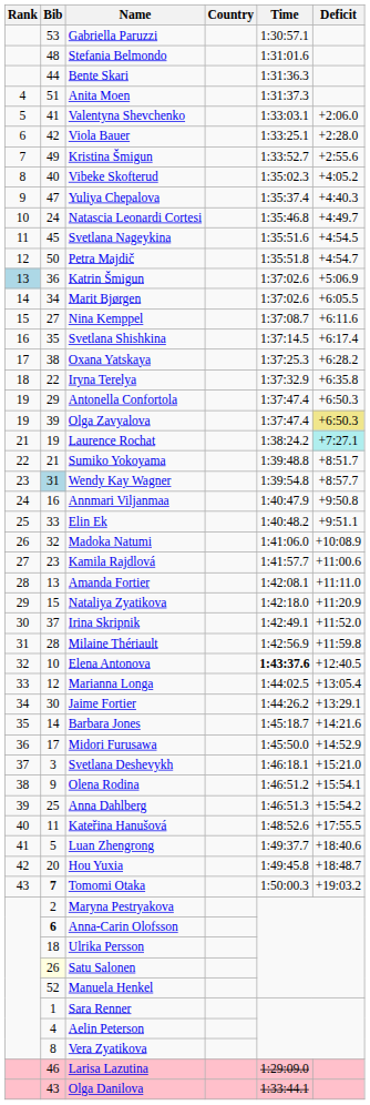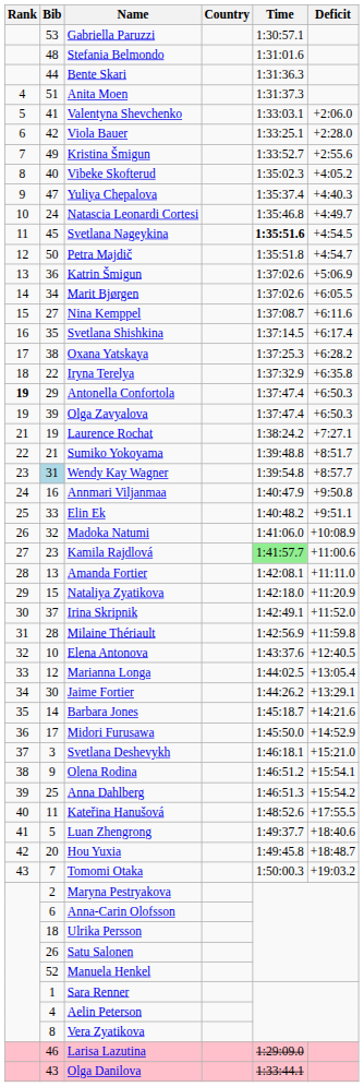Svetlana Nageykina | Time: normal -> bold
Katrin Šmigun | Rank: lightblue background -> no background
Antonella Confortola | Rank: normal -> bold
Olga Zavyalova | Deficit: khaki background -> no background
Laurence Rochat | Deficit: paleturquoise background -> no background
Kamila Rajdlová | Time: no background -> lightgreen background
Elena Antonova | Time: bold -> normal
Tomomi Otaka | Bib: bold -> normal
Anna-Carin Olofsson | Bib: bold -> normal
Satu Salonen | Bib: lightyellow background -> no background
